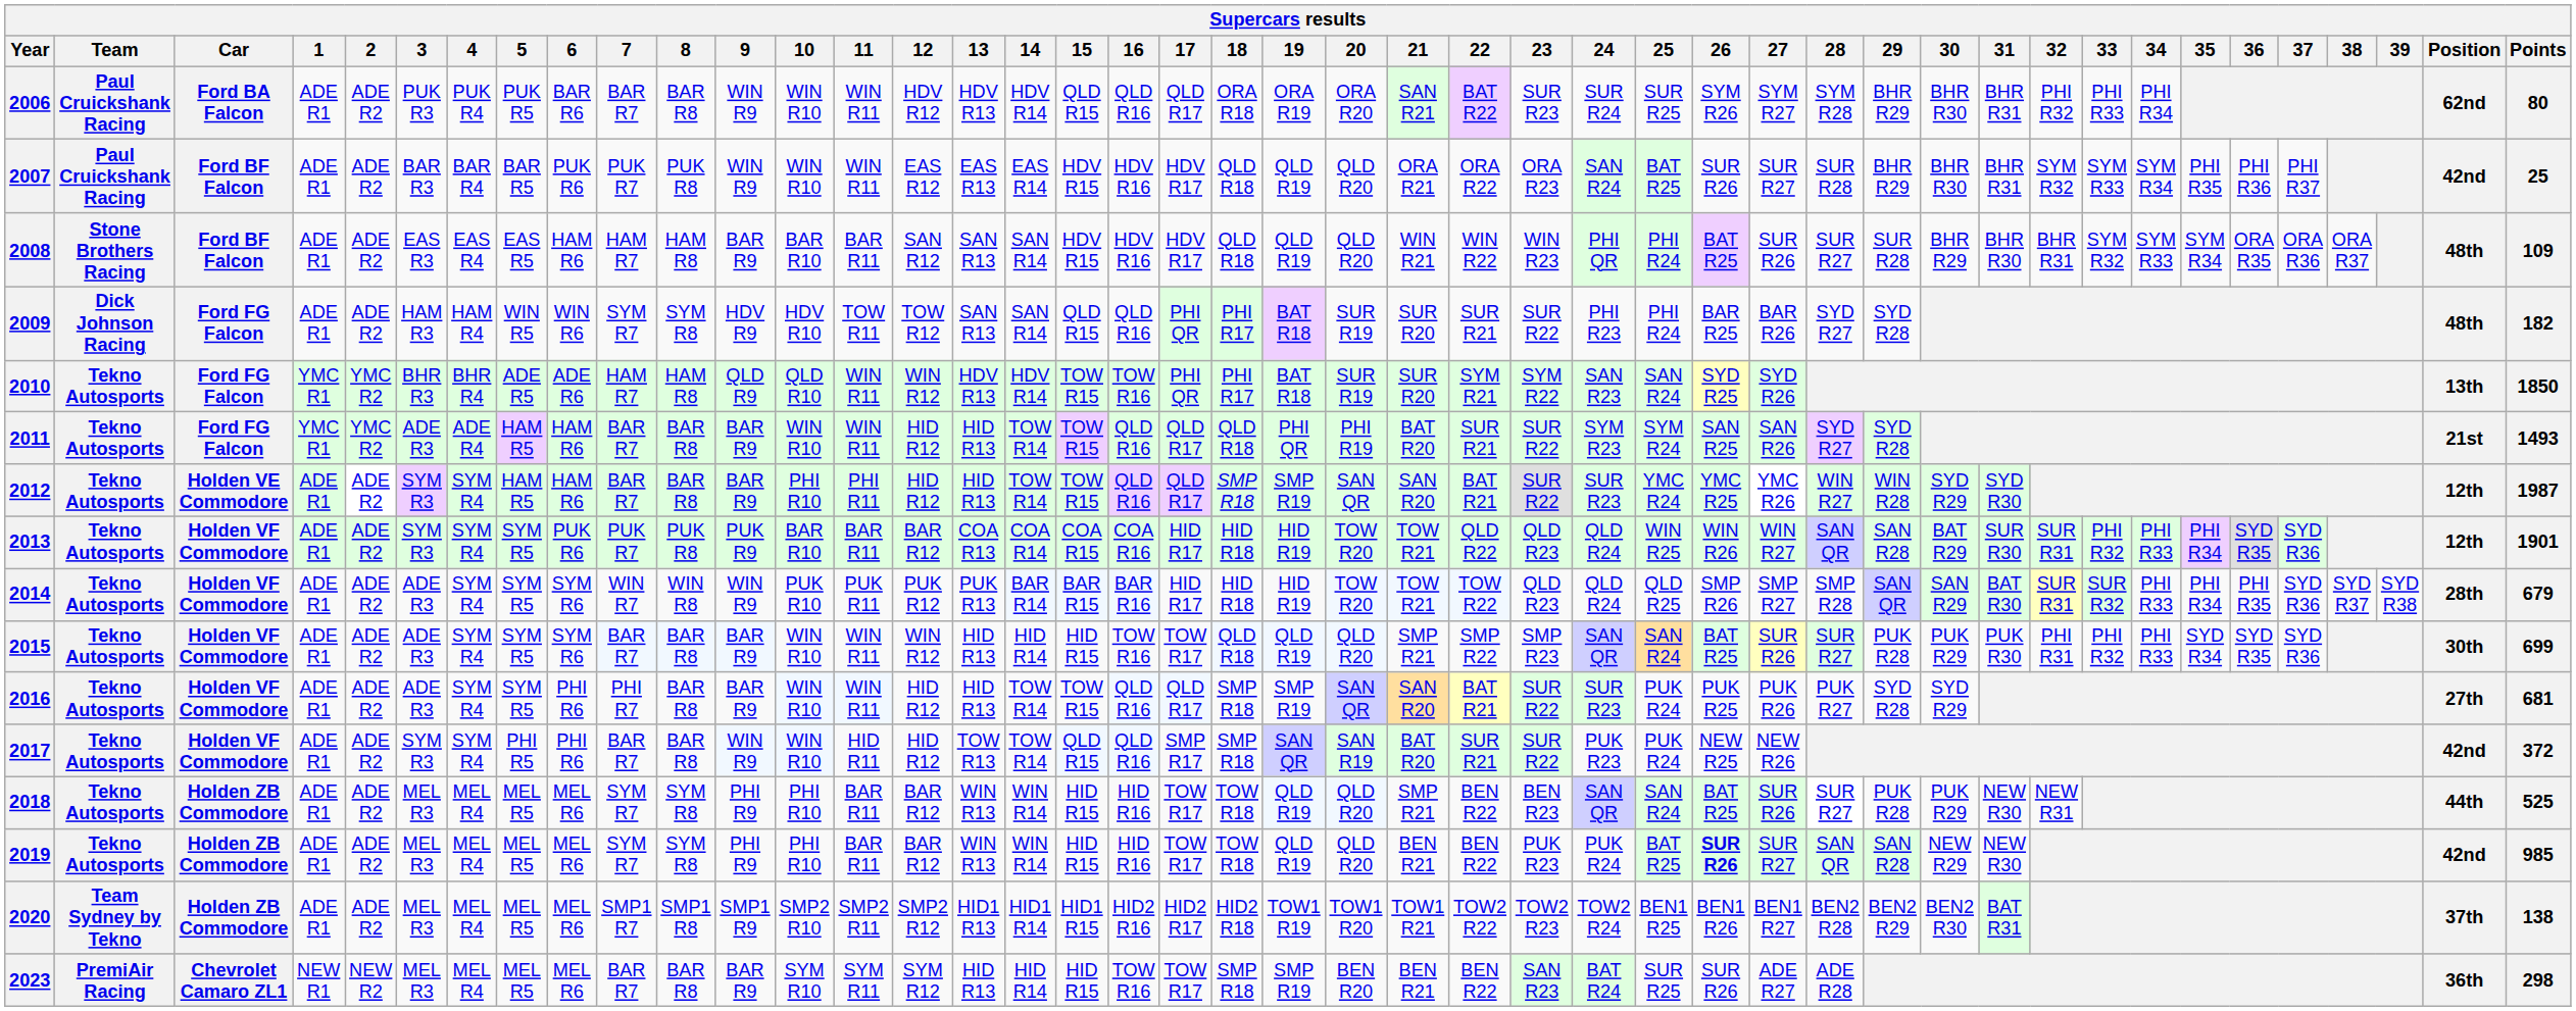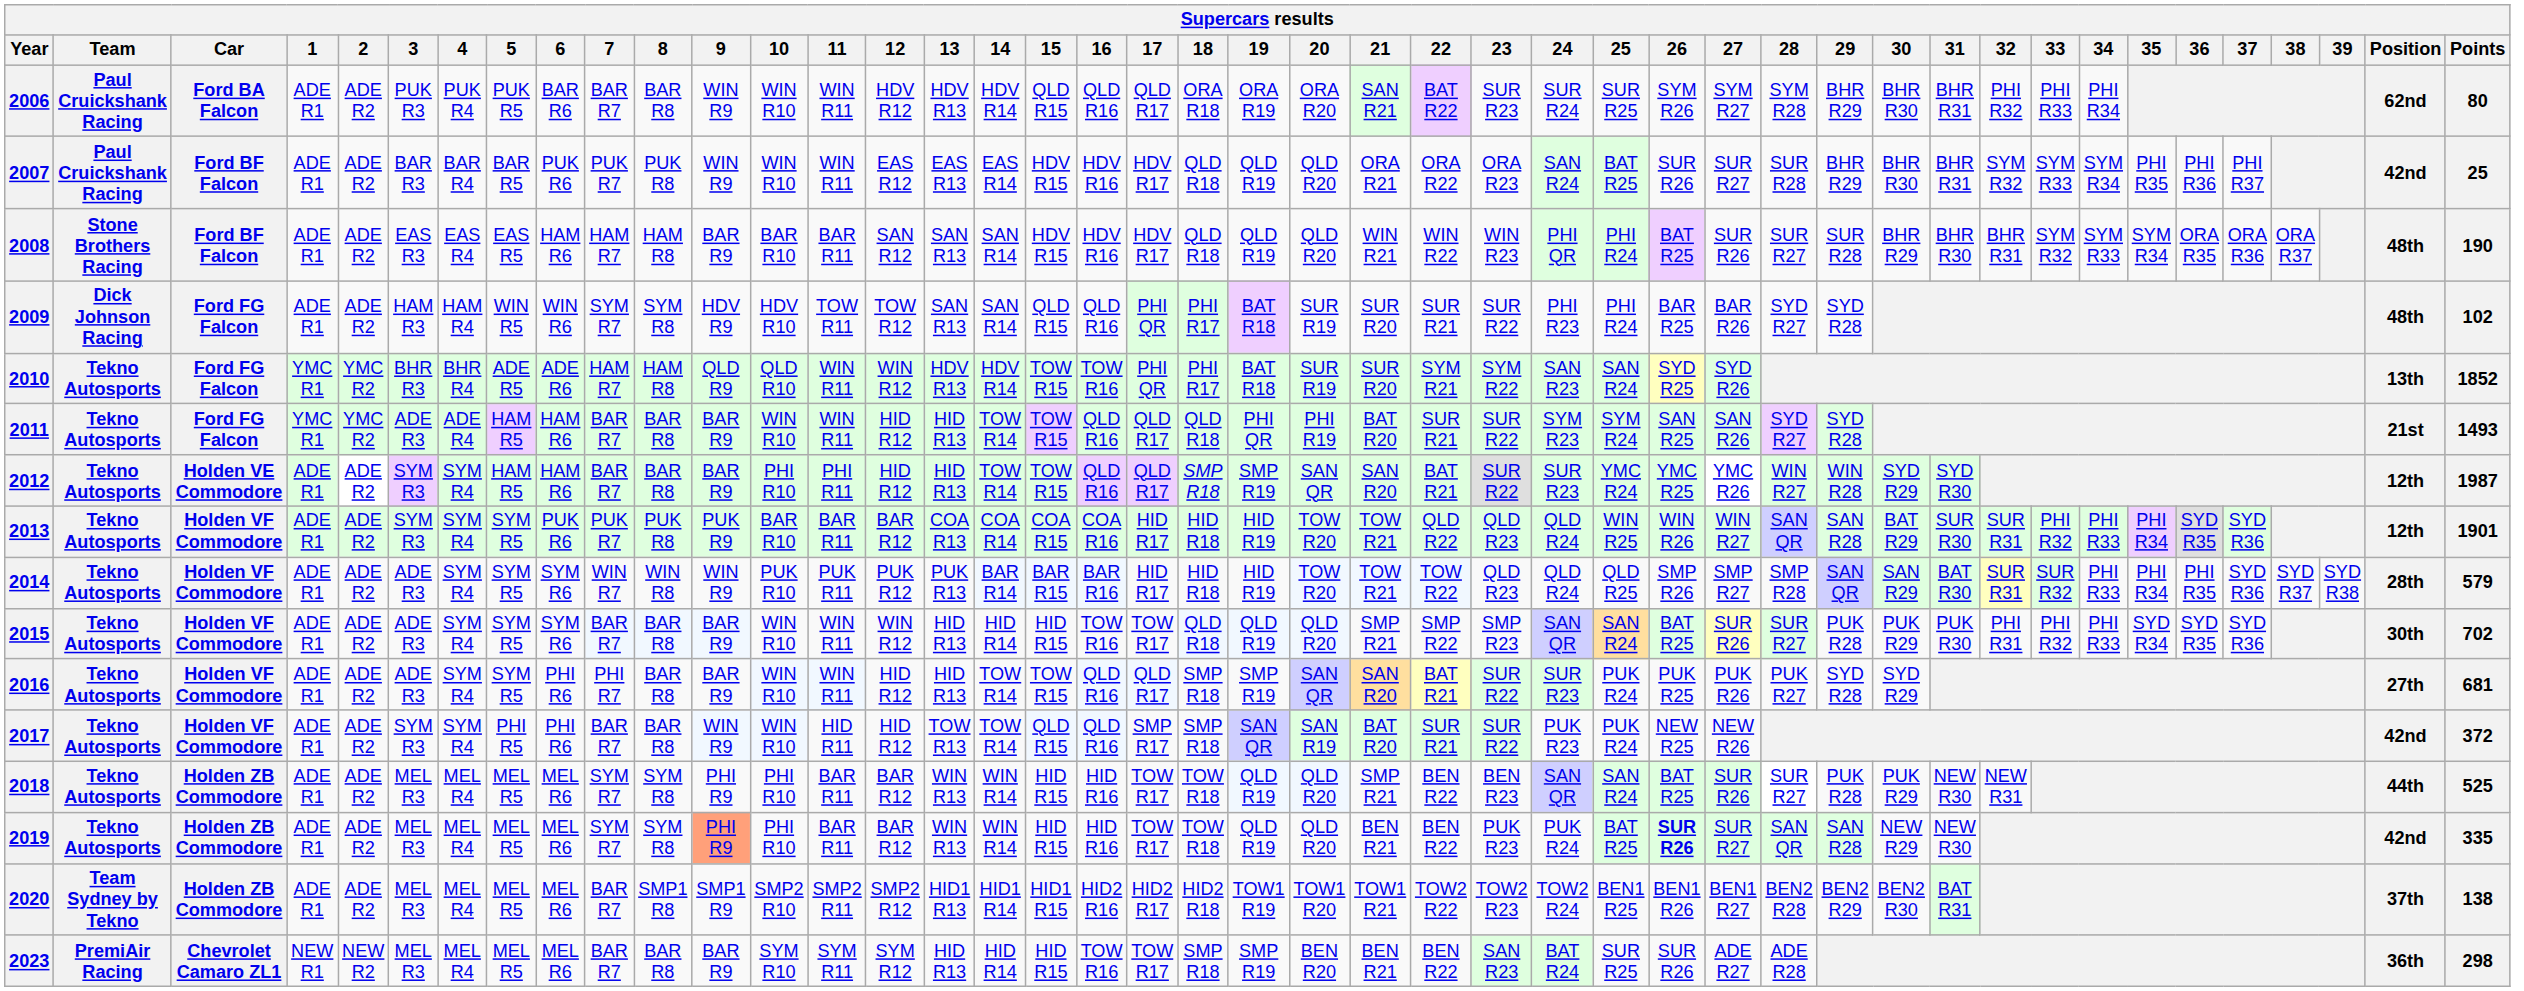2008 | Points: 109 -> 190
2009 | Points: 182 -> 102
2010 | Points: 1850 -> 1852
2014 | Points: 679 -> 579
2015 | Points: 699 -> 702
2019 | 9: no background -> lightsalmon background
2019 | Points: 985 -> 335
2020 | 7: SMP1 R7 -> BAR R7
